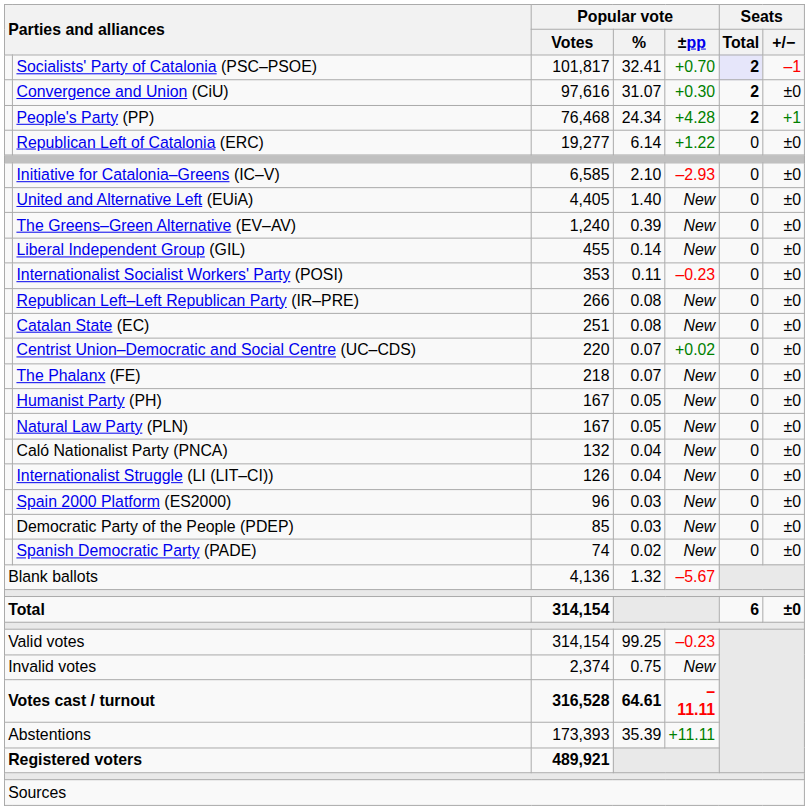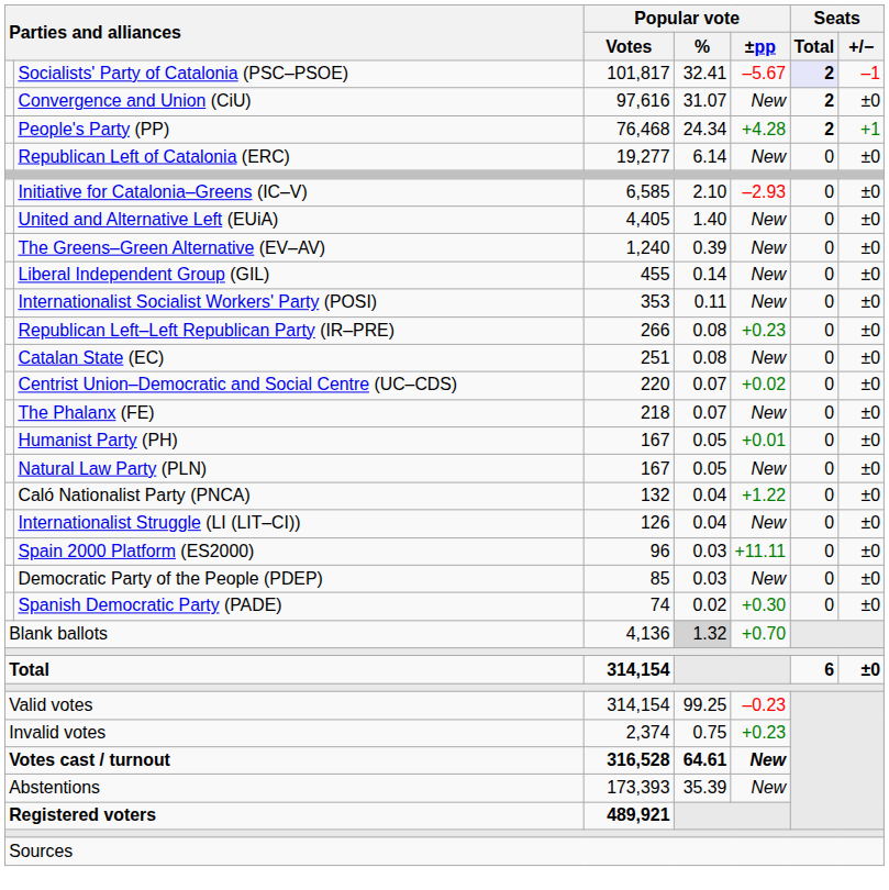Socialists' Party of Catalonia (PSC–PSOE) | Popular vote / ±pp: +0.70 -> –5.67
Convergence and Union (CiU) | Popular vote / ±pp: +0.30 -> New
Republican Left of Catalonia (ERC) | Popular vote / ±pp: +1.22 -> New
Internationalist Socialist Workers' Party (POSI) | Popular vote / ±pp: –0.23 -> New
Republican Left–Left Republican Party (IR–PRE) | Popular vote / ±pp: New -> +0.23
Humanist Party (PH) | Popular vote / ±pp: New -> +0.01
Caló Nationalist Party (PNCA) | Popular vote / ±pp: New -> +1.22
Spain 2000 Platform (ES2000) | Popular vote / ±pp: New -> +11.11
Spanish Democratic Party (PADE) | Popular vote / ±pp: New -> +0.30
Blank ballots | Popular vote / %: no background -> lightgrey background
Blank ballots | Popular vote / ±pp: –5.67 -> +0.70
Invalid votes | Popular vote / ±pp: New -> +0.23
Votes cast / turnout | Popular vote / ±pp: –11.11 -> New
Abstentions | Popular vote / ±pp: +11.11 -> New
